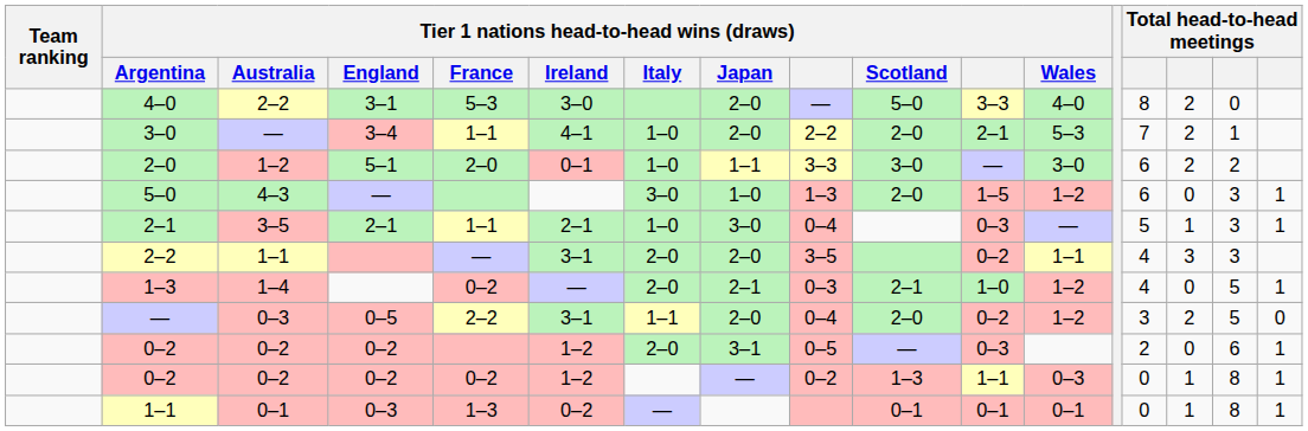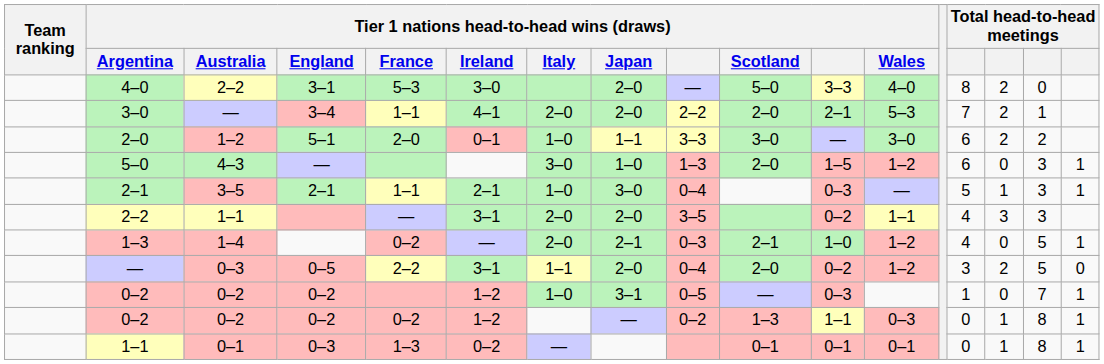row 4 | Tier 1 nations head-to-head wins (draws) / Italy: 1–0 -> 2–0
row 11 | Tier 1 nations head-to-head wins (draws) / Italy: 2–0 -> 1–0
row 11 | column 14: 2 -> 1
row 11 | column 16: 6 -> 7
